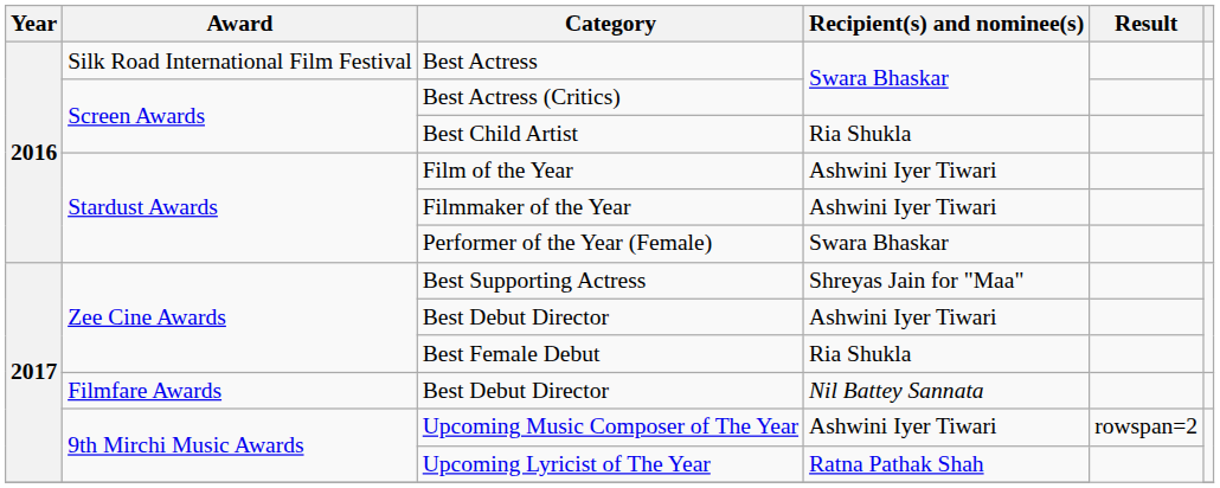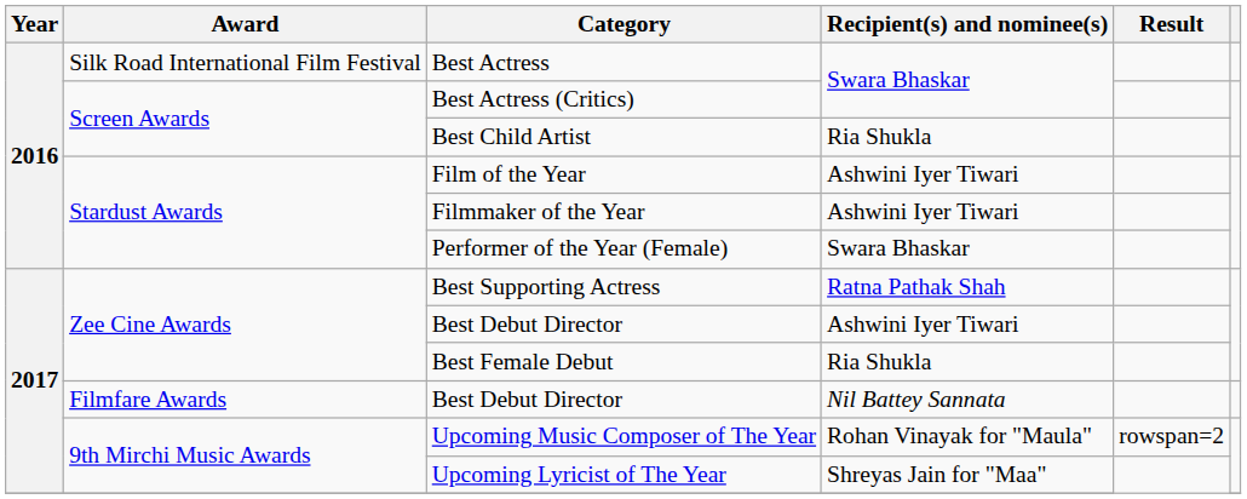Best Supporting Actress | Recipient(s) and nominee(s): Shreyas Jain for "Maa" -> Ratna Pathak Shah
Upcoming Music Composer of The Year | Recipient(s) and nominee(s): Ashwini Iyer Tiwari -> Rohan Vinayak for "Maula"
Upcoming Lyricist of The Year | Recipient(s) and nominee(s): Ratna Pathak Shah -> Shreyas Jain for "Maa"
